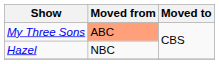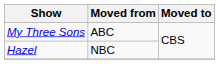My Three Sons | Moved from: lightsalmon background -> no background
